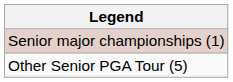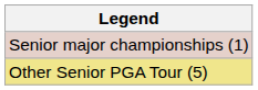row 3 | column 1: no background -> khaki background
